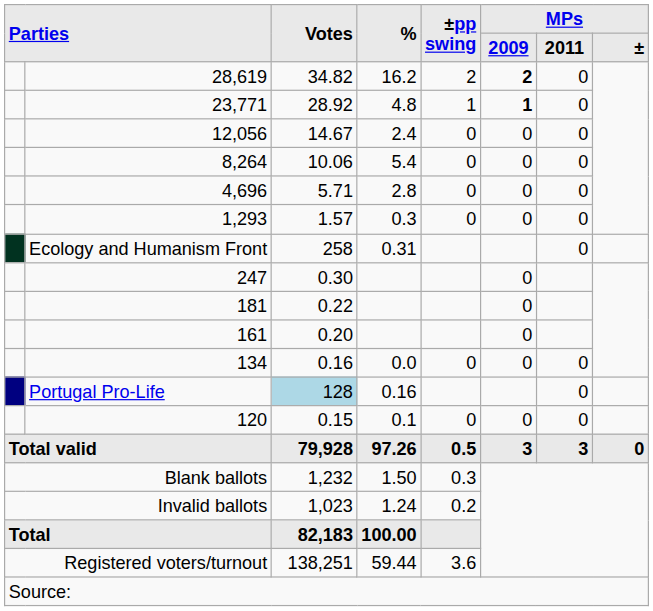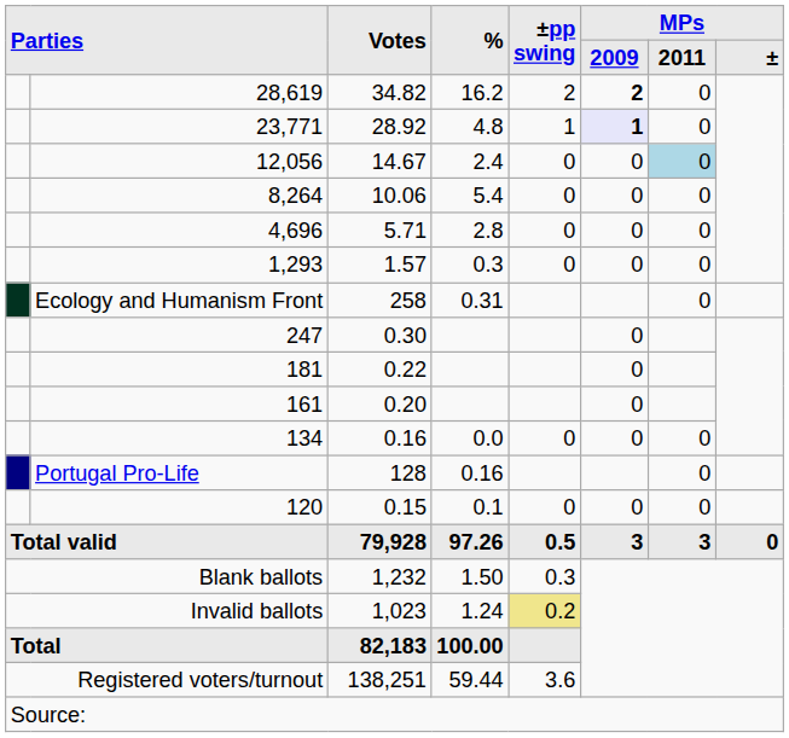23,771 | MPs / 2009: no background -> lavender background
12,056 | MPs / 2011: no background -> lightblue background
Portugal Pro-Life | Votes: lightblue background -> no background
Invalid ballots | ±pp swing: no background -> khaki background
